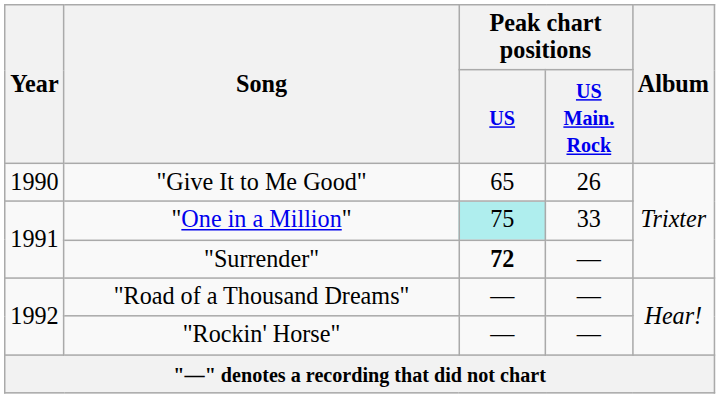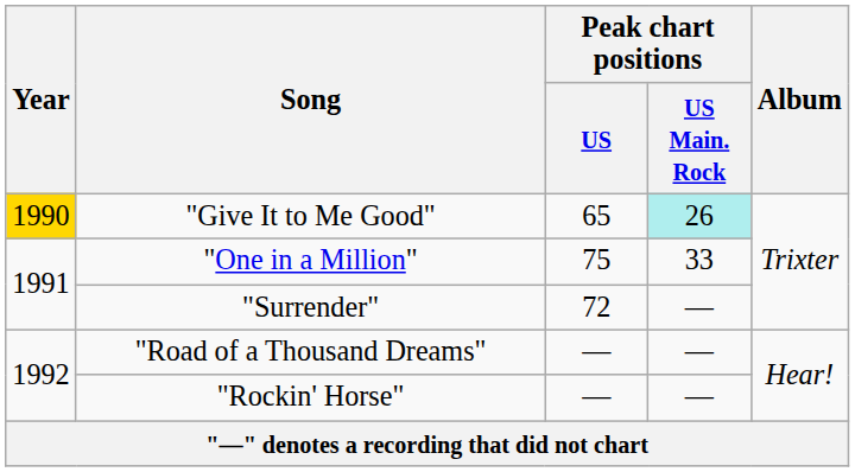"Give It to Me Good" | Year: no background -> gold background
"Give It to Me Good" | Peak chart positions / US Main. Rock: no background -> paleturquoise background
"One in a Million" | Peak chart positions / US: paleturquoise background -> no background
"Surrender" | Peak chart positions / US: bold -> normal
